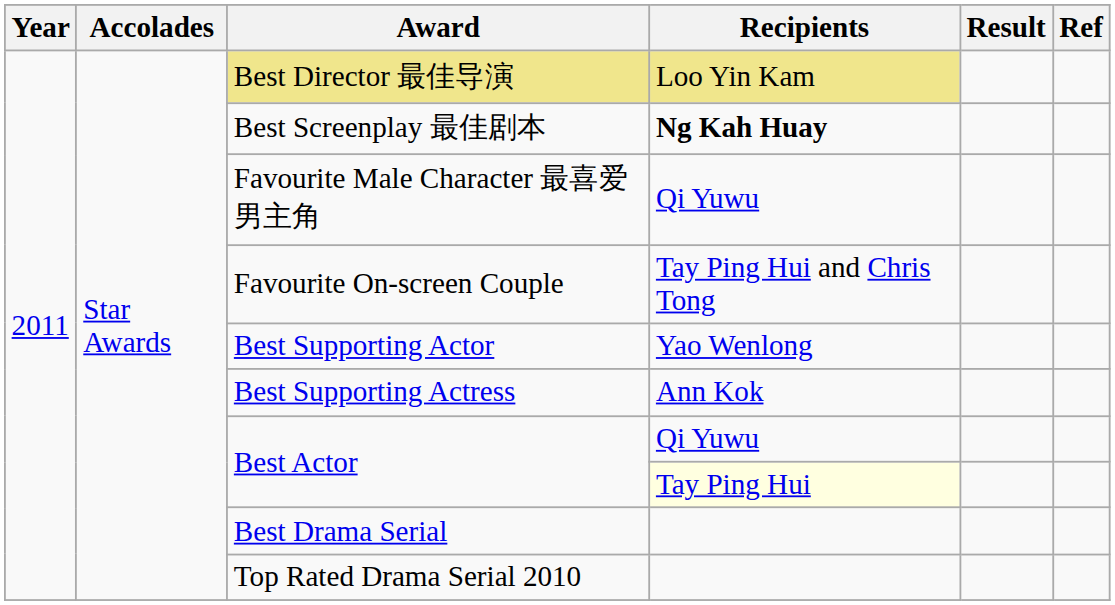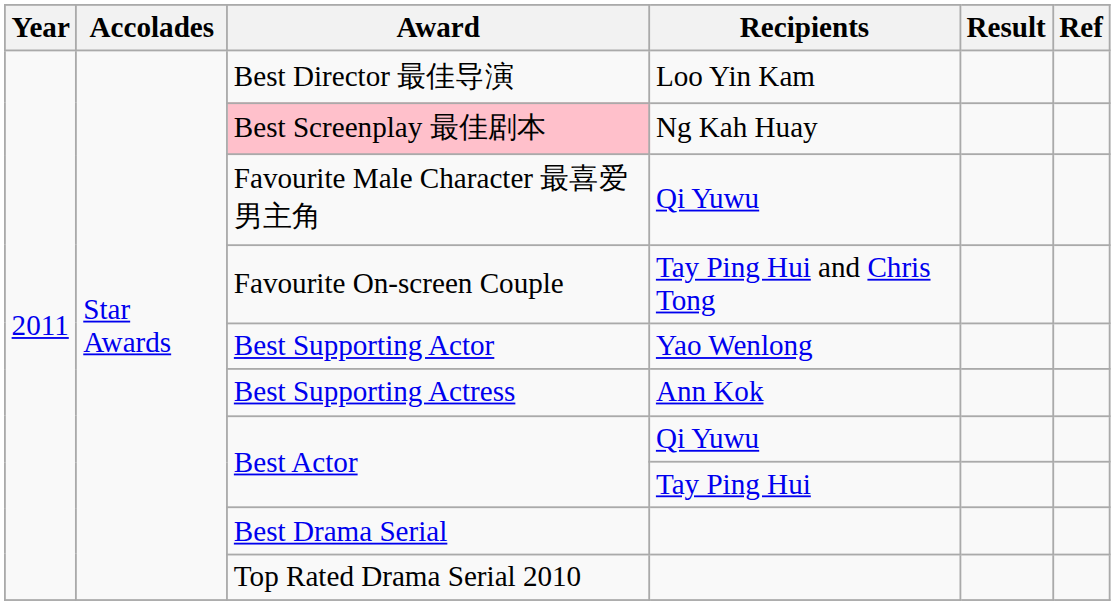Best Director 最佳导演 | Award: khaki background -> no background
Best Director 最佳导演 | Recipients: khaki background -> no background
Best Screenplay 最佳剧本 | Award: no background -> pink background
Best Screenplay 最佳剧本 | Recipients: bold -> normal
Best Actor / Tay Ping Hui | Recipients: lightyellow background -> no background
